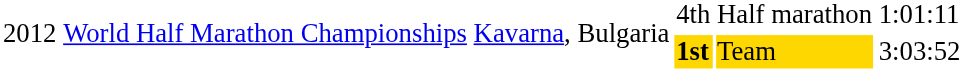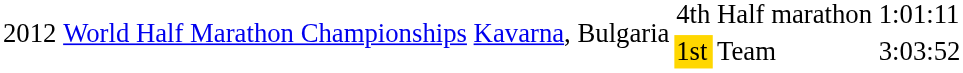row 2 | column 4: bold -> normal
row 2 | column 5: gold background -> no background
